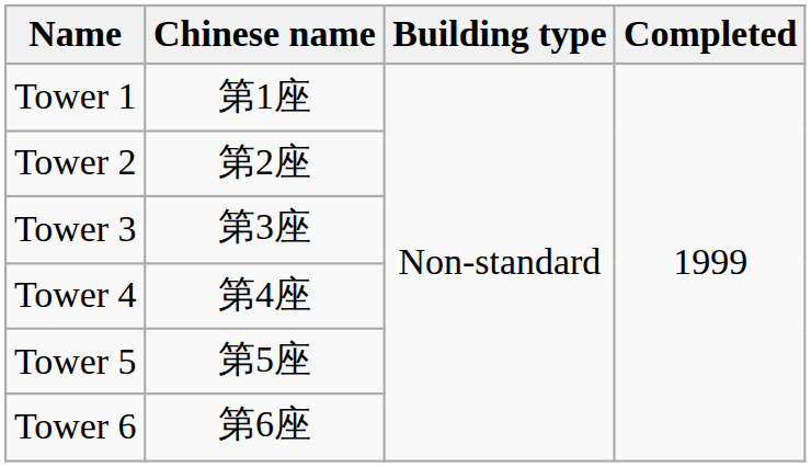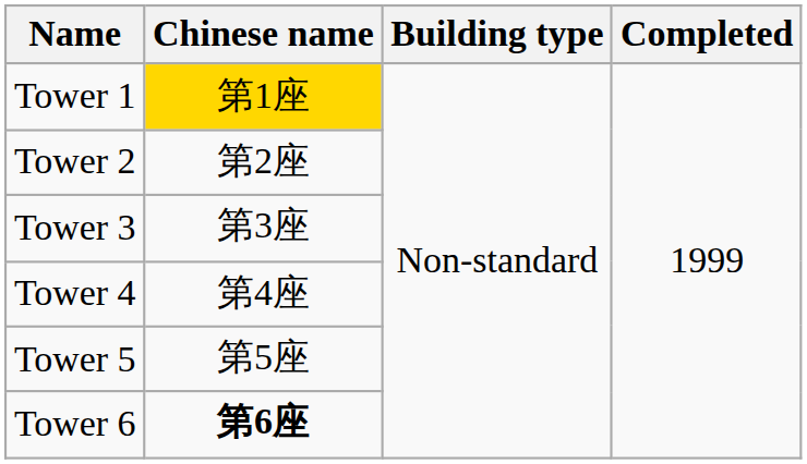Tower 1 | Chinese name: no background -> gold background
Tower 6 | Chinese name: normal -> bold
